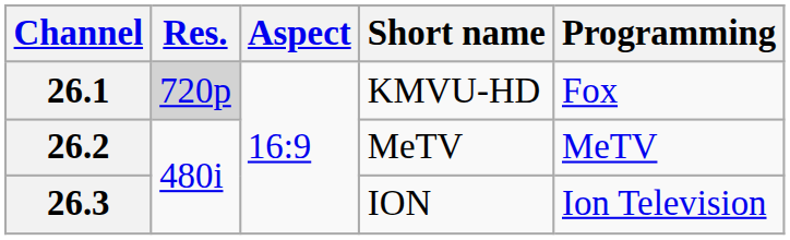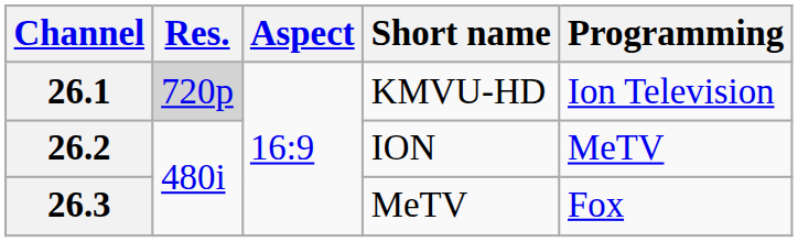26.1 | Programming: Fox -> Ion Television
26.2 | Short name: MeTV -> ION
26.3 | Short name: ION -> MeTV
26.3 | Programming: Ion Television -> Fox
